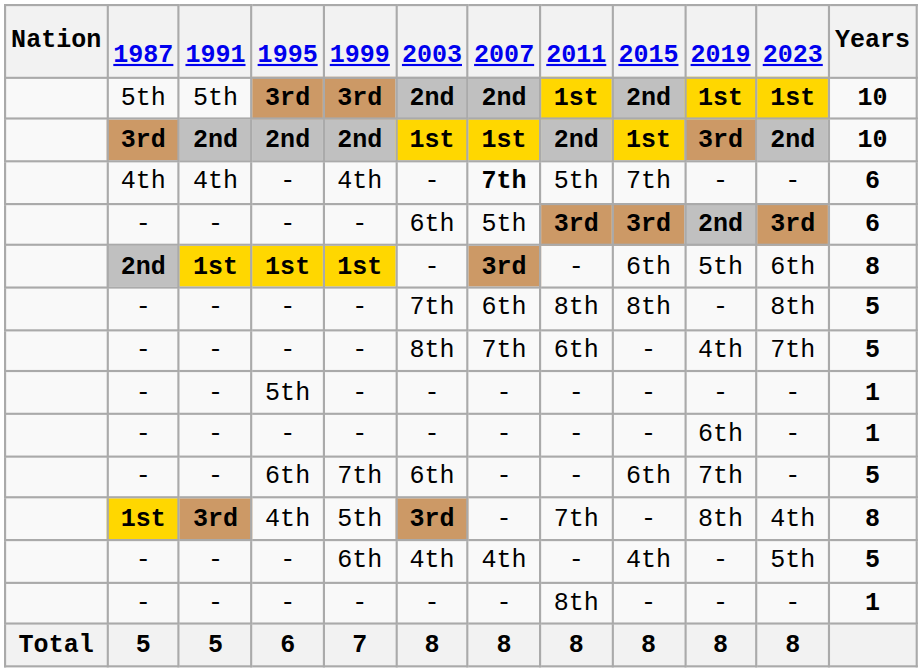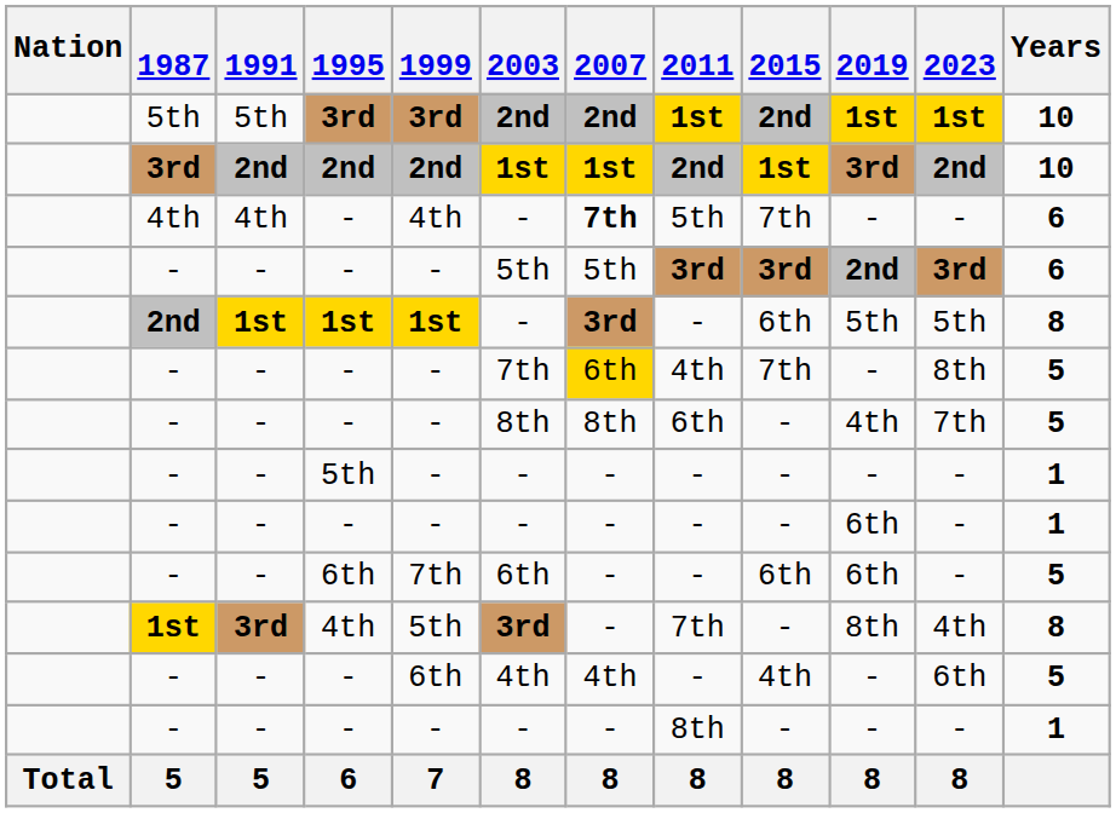row 5 | 2003: 6th -> 5th
row 6 | 2023: 6th -> 5th
row 7 | 2007: no background -> gold background
row 7 | 2011: 8th -> 4th
row 7 | 2015: 8th -> 7th
row 8 | 2007: 7th -> 8th
row 11 | 2019: 7th -> 6th
row 13 | 2023: 5th -> 6th
